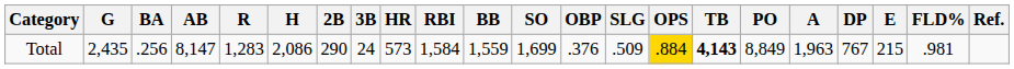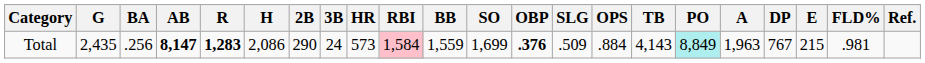row 2 | AB: normal -> bold
row 2 | R: normal -> bold
row 2 | RBI: no background -> pink background
row 2 | OBP: normal -> bold
row 2 | OPS: gold background -> no background
row 2 | TB: bold -> normal
row 2 | PO: no background -> paleturquoise background
